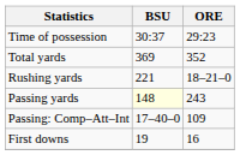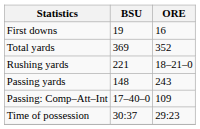rows swapped: First downs <-> Time of possession
Passing yards | BSU: lightyellow background -> no background
